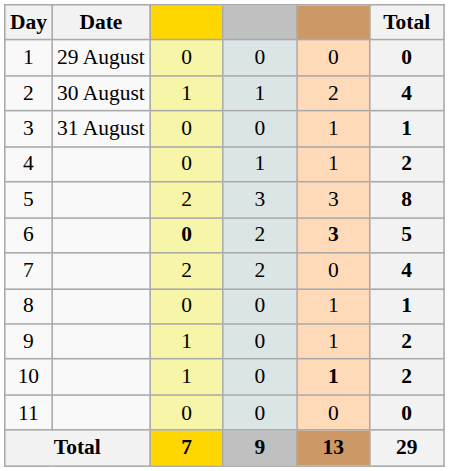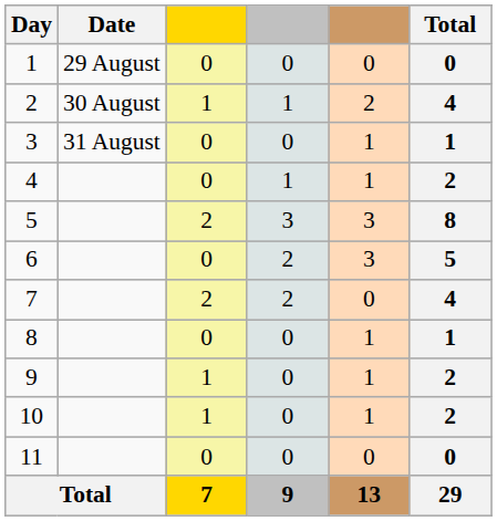6 | column 3: bold -> normal
6 | column 5: bold -> normal
10 | column 5: bold -> normal
